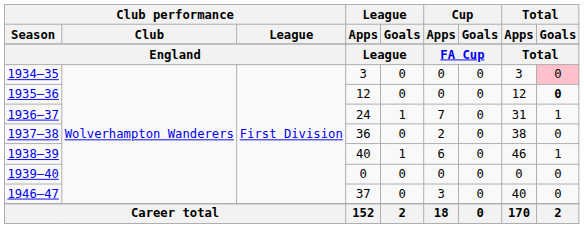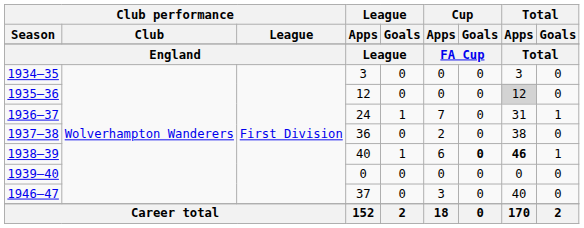1934–35 | Total / Goals: pink background -> no background
1935–36 | Total / Apps: no background -> lightgrey background
1935–36 | Total / Goals: bold -> normal
1938–39 | Cup / Goals: normal -> bold
1938–39 | Total / Apps: normal -> bold
